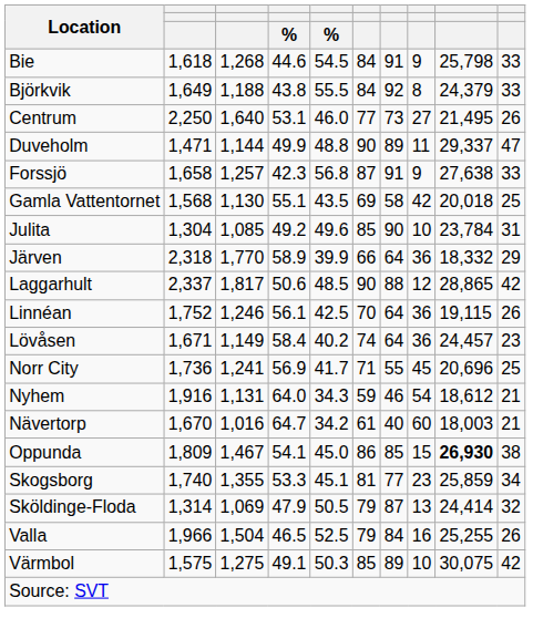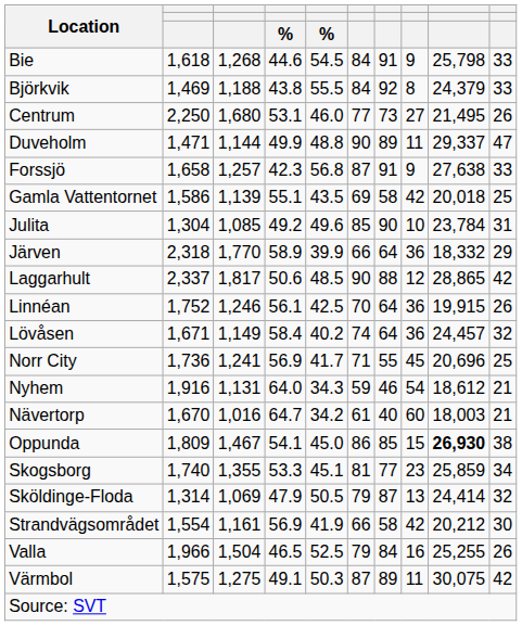Björkvik | column 2: 1,649 -> 1,469
Centrum | column 3: 1,640 -> 1,680
Gamla Vattentornet | column 2: 1,568 -> 1,586
Gamla Vattentornet | column 3: 1,130 -> 1,139
Linnéan | column 9: 19,115 -> 19,915
Lövåsen | column 10: 23 -> 32
+ row: Strandvägsområdet | 1,554 | 1,161 | 56.9 | 41.9 | 66 | 58 | 42 | 20,212 | 30
Värmbol | column 6: 85 -> 87
Värmbol | column 8: 10 -> 11
